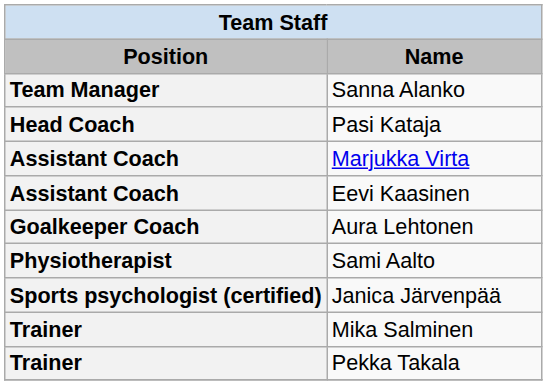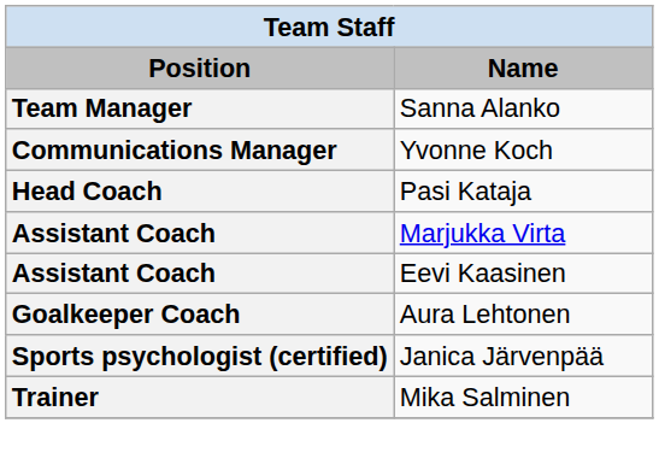+ row: Communications Manager | Yvonne Koch
- row: Physiotherapist | Sami Aalto
- row: Trainer | Pekka Takala
